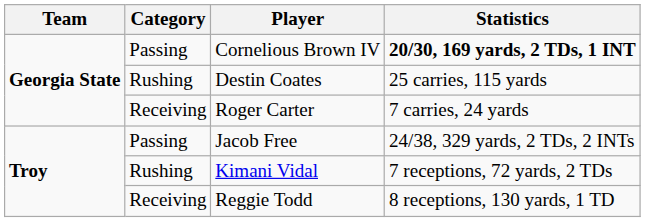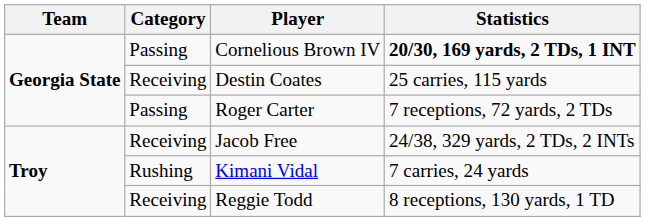Destin Coates | Category: Rushing -> Receiving
Roger Carter | Category: Receiving -> Passing
Roger Carter | Statistics: 7 carries, 24 yards -> 7 receptions, 72 yards, 2 TDs
Jacob Free | Category: Passing -> Receiving
Kimani Vidal | Statistics: 7 receptions, 72 yards, 2 TDs -> 7 carries, 24 yards
